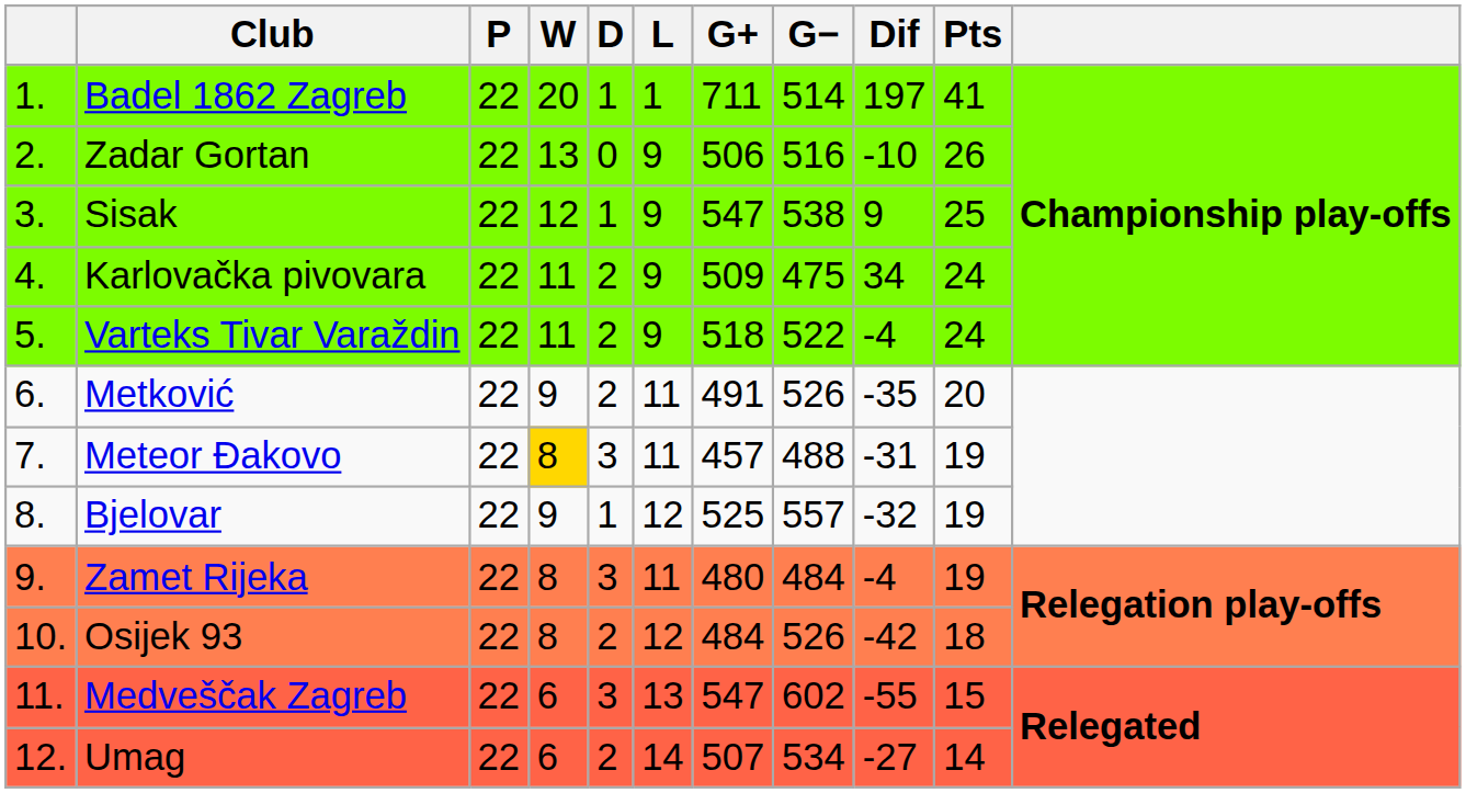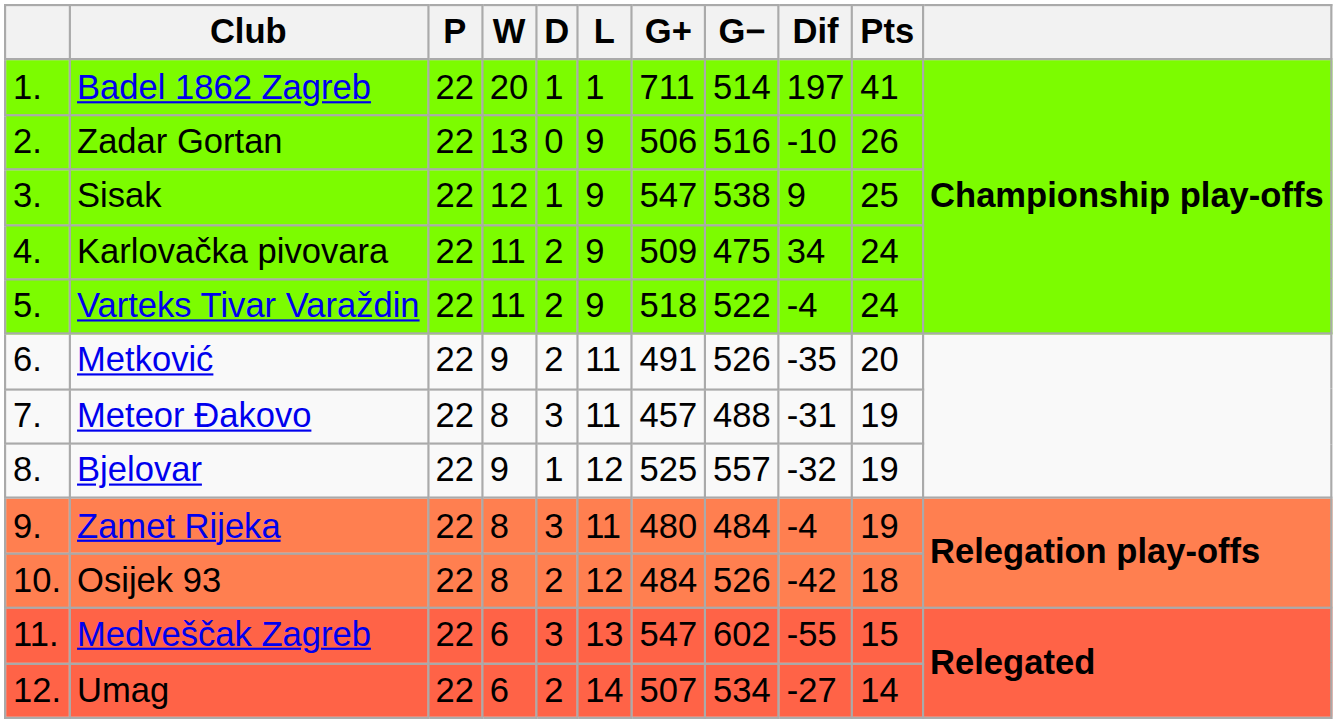Meteor Đakovo | W: gold background -> no background
